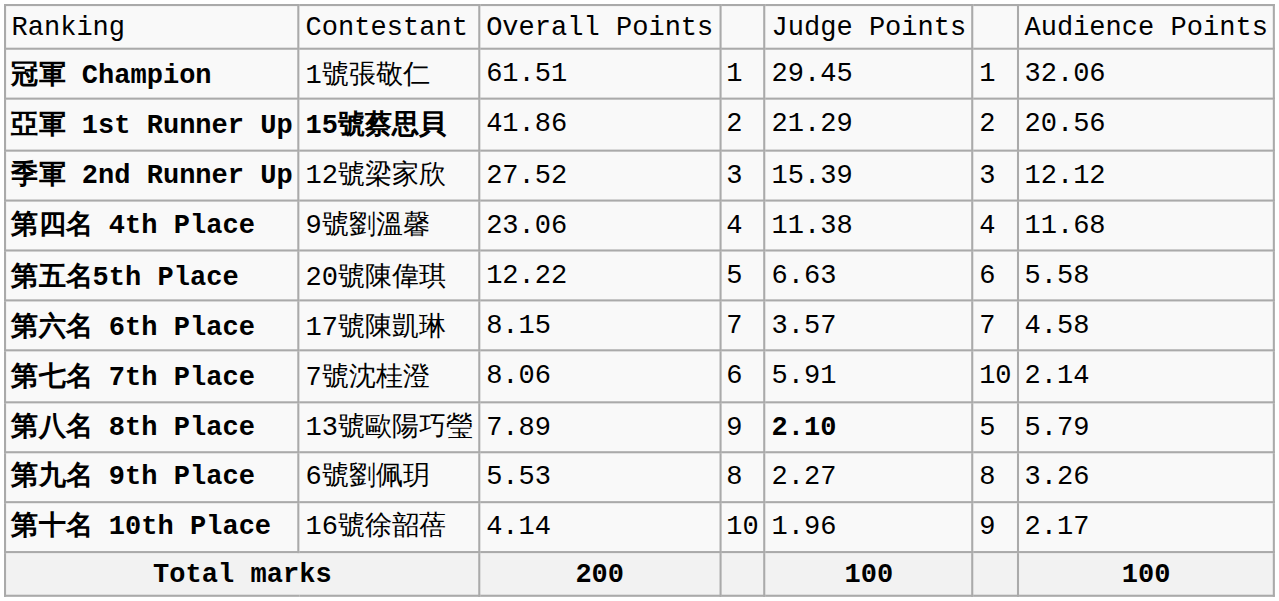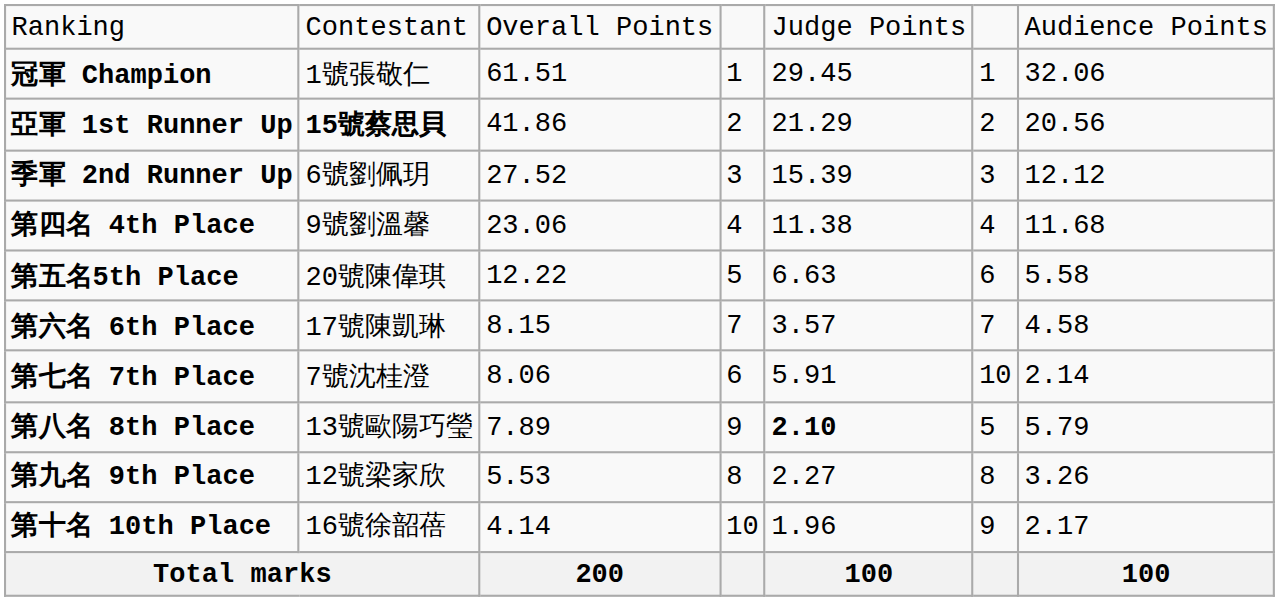季軍 2nd Runner Up | column 2: 12號梁家欣 -> 6號劉佩玥
第九名 9th Place | column 2: 6號劉佩玥 -> 12號梁家欣
